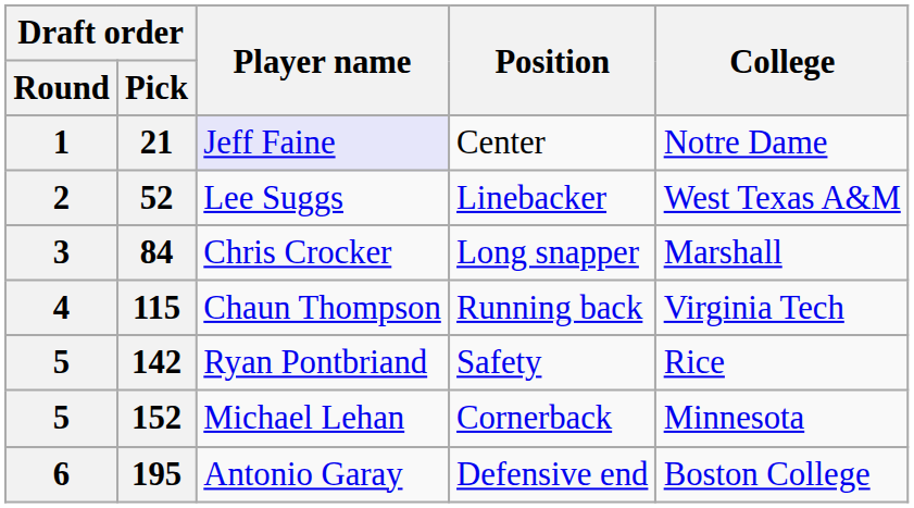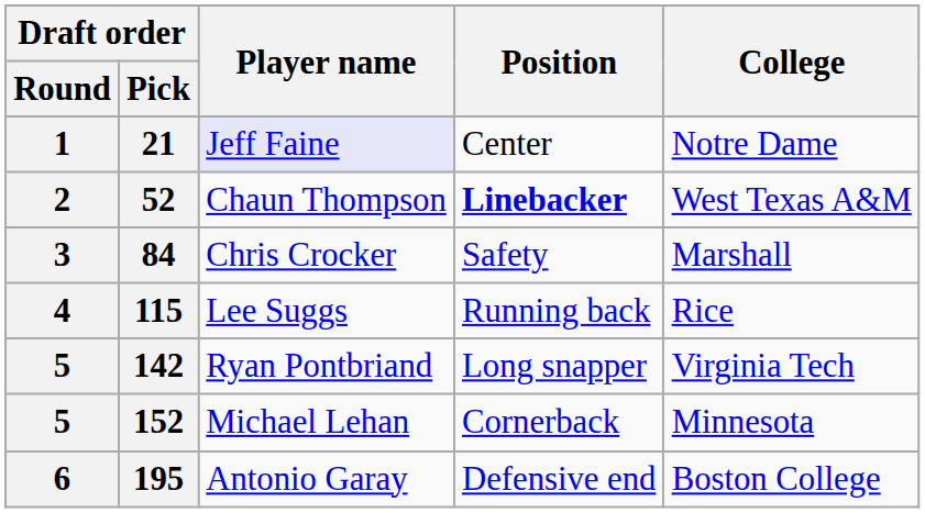52 | Player name: Lee Suggs -> Chaun Thompson
52 | Position: normal -> bold
84 | Position: Long snapper -> Safety
115 | Player name: Chaun Thompson -> Lee Suggs
115 | College: Virginia Tech -> Rice
142 | Position: Safety -> Long snapper
142 | College: Rice -> Virginia Tech
